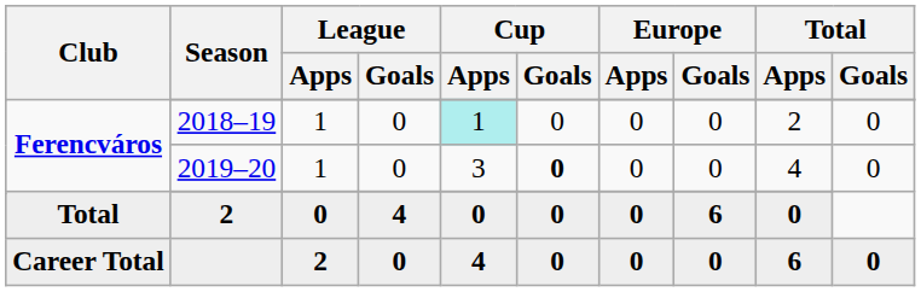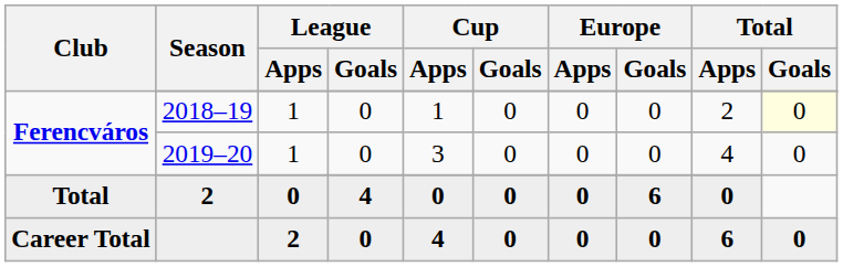2018–19 | Cup / Apps: paleturquoise background -> no background
2018–19 | Total / Goals: no background -> lightyellow background
2019–20 | Cup / Goals: bold -> normal
